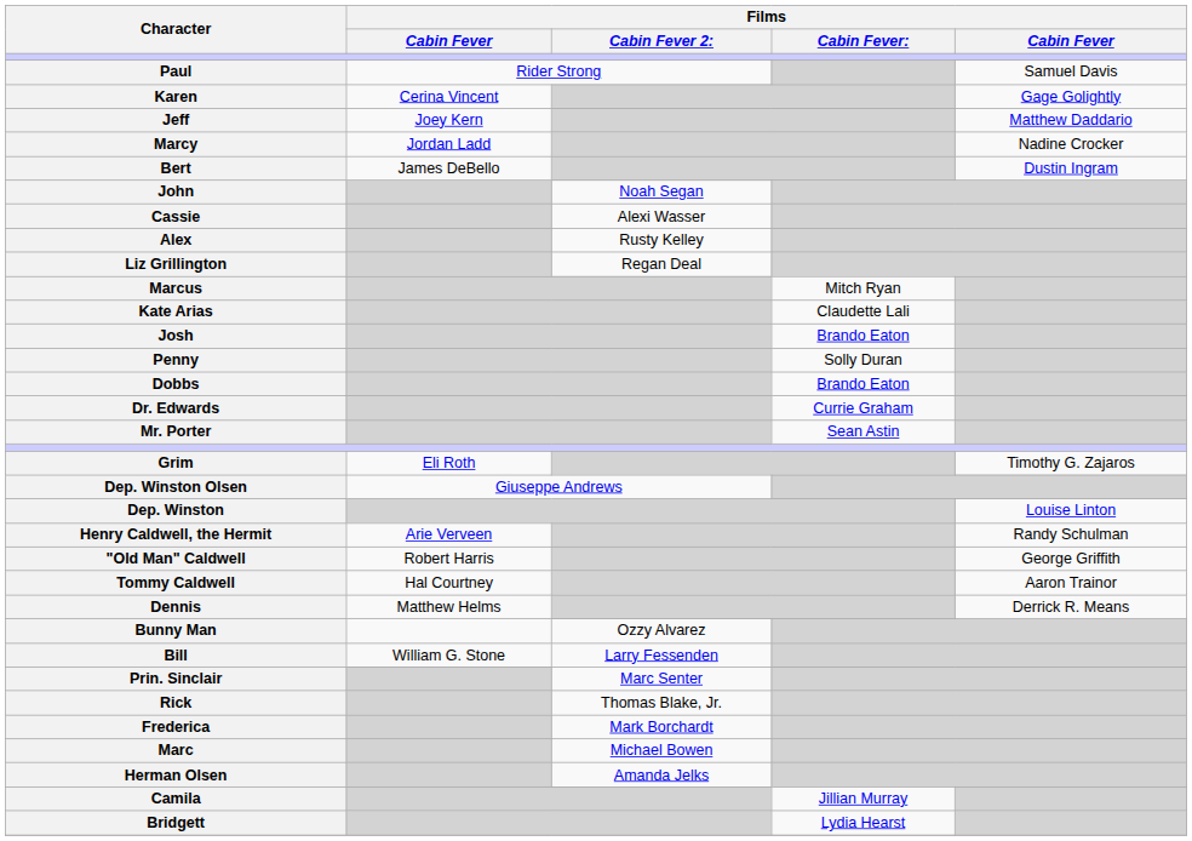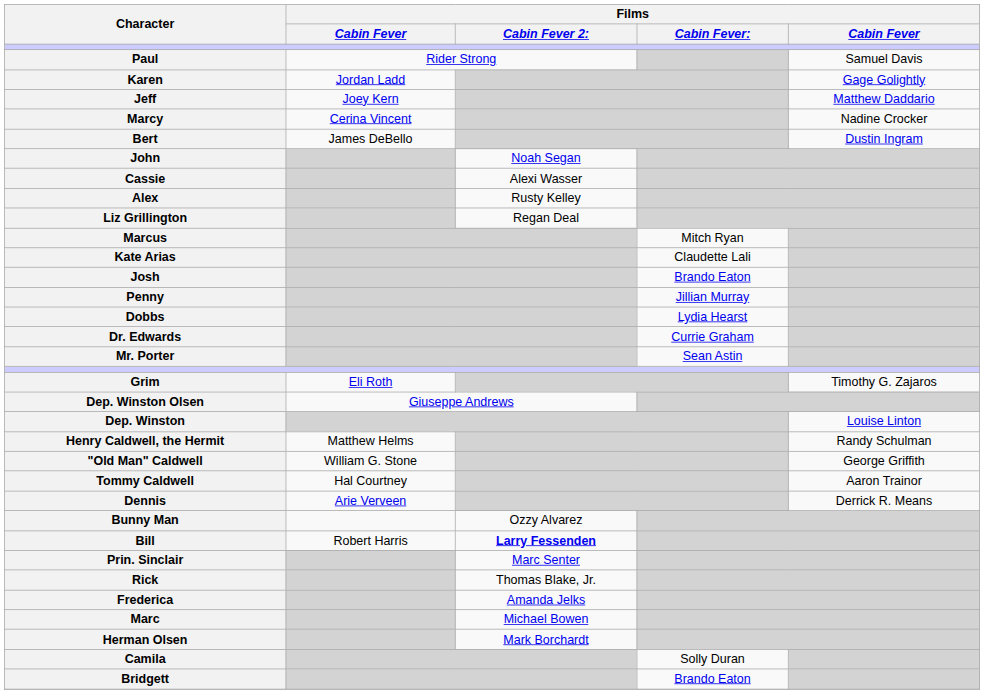Karen | column 2: Cerina Vincent -> Jordan Ladd
Marcy | column 2: Jordan Ladd -> Cerina Vincent
Penny | Films / Cabin Fever:: Solly Duran -> Jillian Murray
Dobbs | Films / Cabin Fever:: Brando Eaton -> Lydia Hearst
Henry Caldwell, the Hermit | column 2: Arie Verveen -> Matthew Helms
"Old Man" Caldwell | column 2: Robert Harris -> William G. Stone
Dennis | column 2: Matthew Helms -> Arie Verveen
Bill | column 2: William G. Stone -> Robert Harris
Bill | Films / Cabin Fever 2:: normal -> bold
Frederica | Films / Cabin Fever 2:: Mark Borchardt -> Amanda Jelks
Herman Olsen | Films / Cabin Fever 2:: Amanda Jelks -> Mark Borchardt
Camila | Films / Cabin Fever:: Jillian Murray -> Solly Duran
Bridgett | Films / Cabin Fever:: Lydia Hearst -> Brando Eaton
